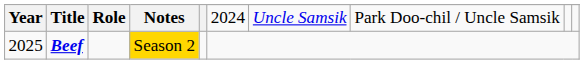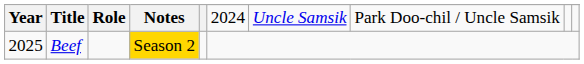2025 | Title: bold -> normal
